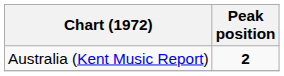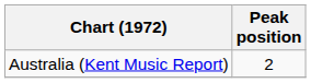Australia (Kent Music Report) | Peak position: bold -> normal
